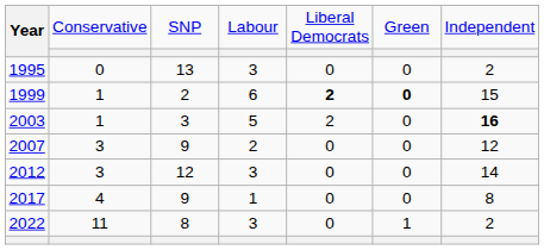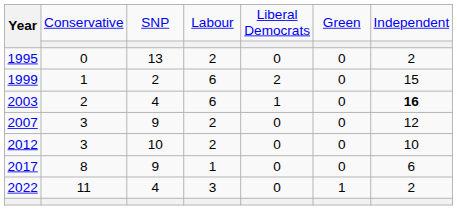1995 | column 4: 3 -> 2
1999 | column 5: bold -> normal
1999 | column 6: bold -> normal
2003 | column 2: 1 -> 2
2003 | column 3: 3 -> 4
2003 | column 4: 5 -> 6
2003 | column 5: 2 -> 1
2012 | column 3: 12 -> 10
2012 | column 4: 3 -> 2
2012 | column 7: 14 -> 10
2017 | column 2: 4 -> 8
2017 | column 7: 8 -> 6
2022 | column 3: 8 -> 4
